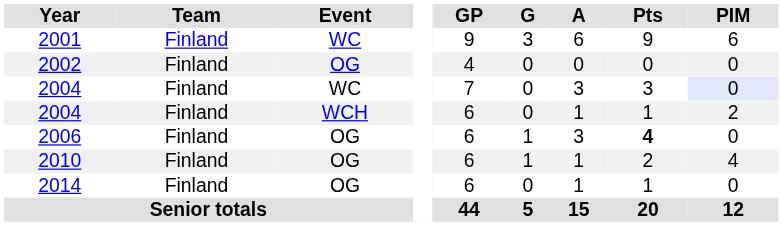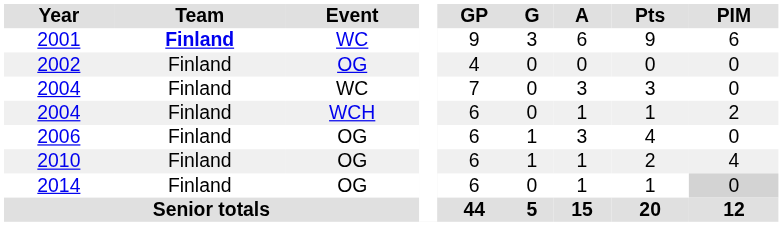2001 | Team: normal -> bold
2004 / WC | PIM: lavender background -> no background
2006 | Pts: bold -> normal
2014 | PIM: no background -> lightgrey background
